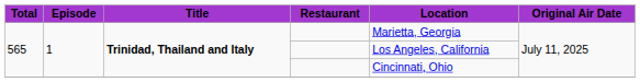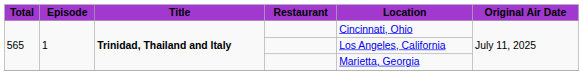row 2 | Location: Marietta, Georgia -> Cincinnati, Ohio
row 4 | Location: Cincinnati, Ohio -> Marietta, Georgia
